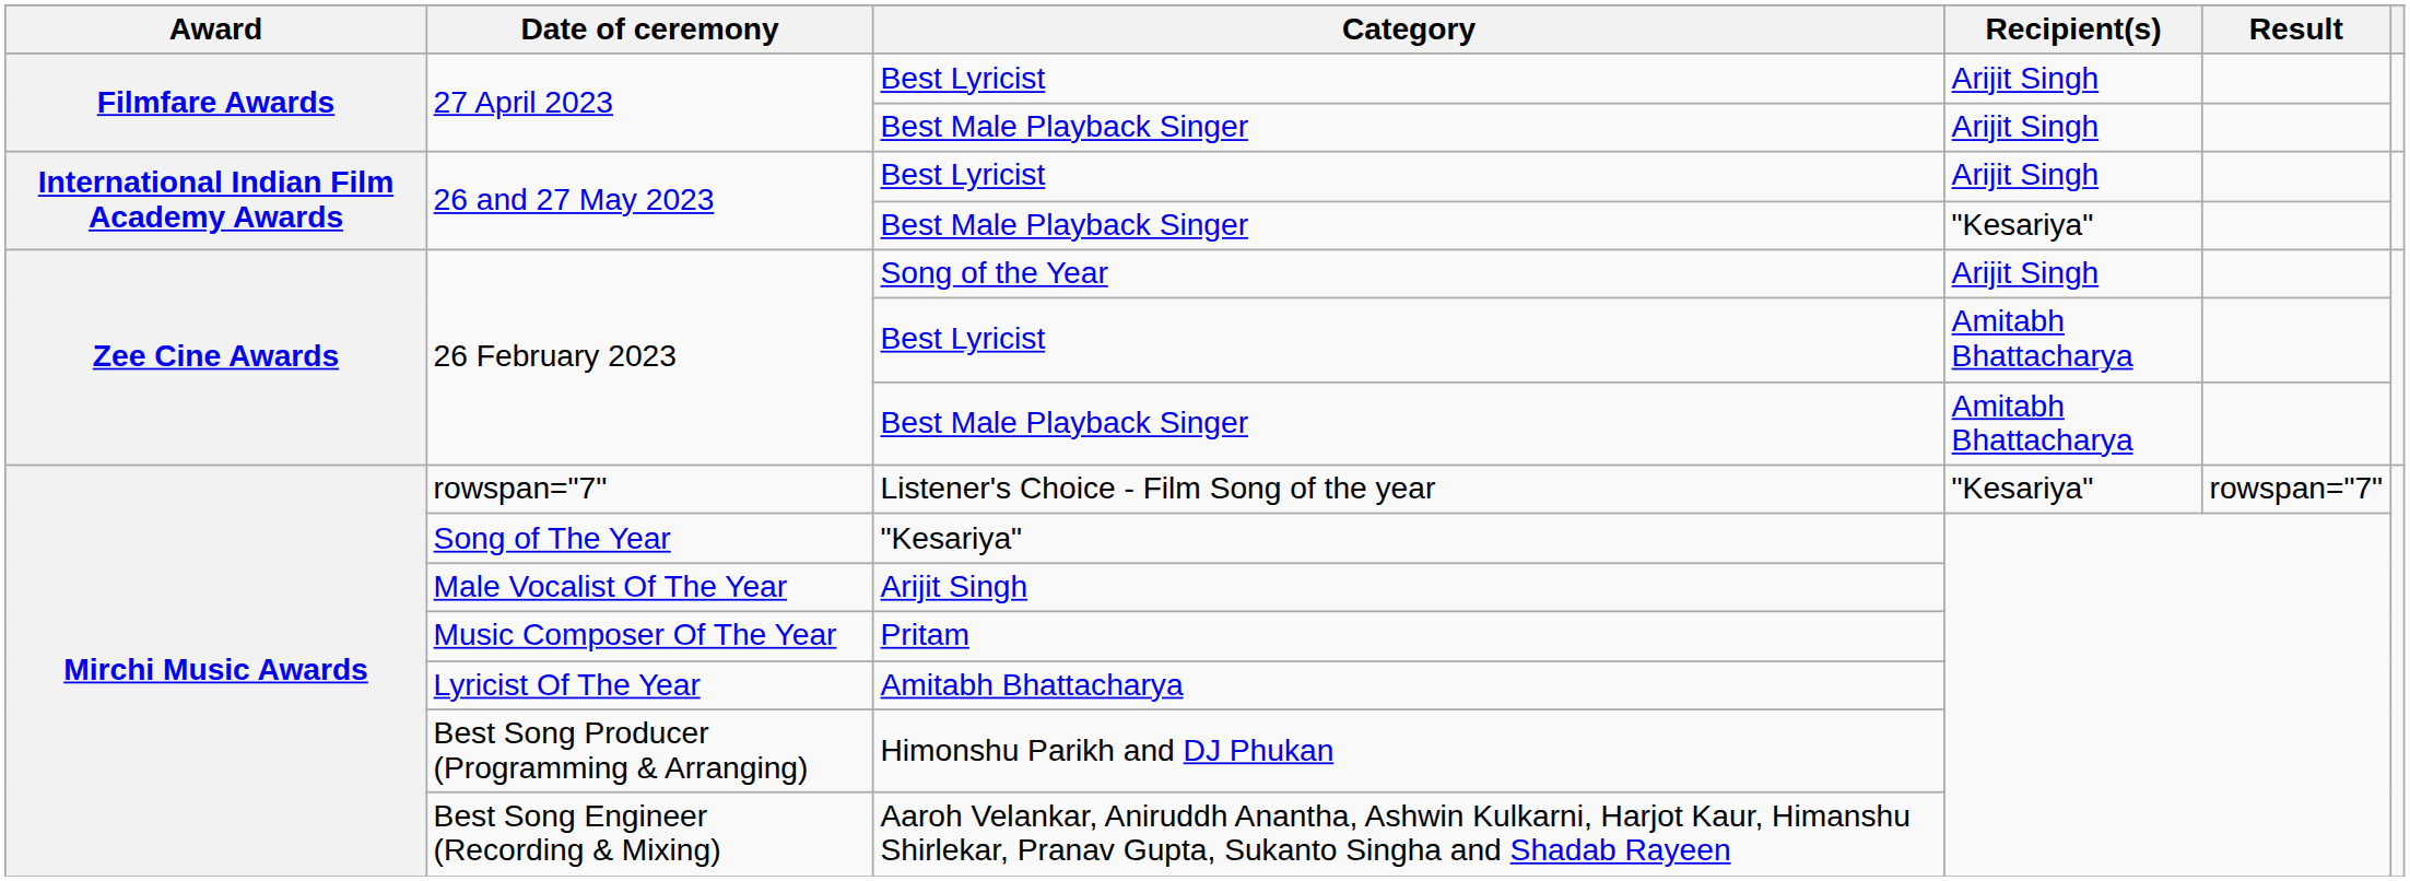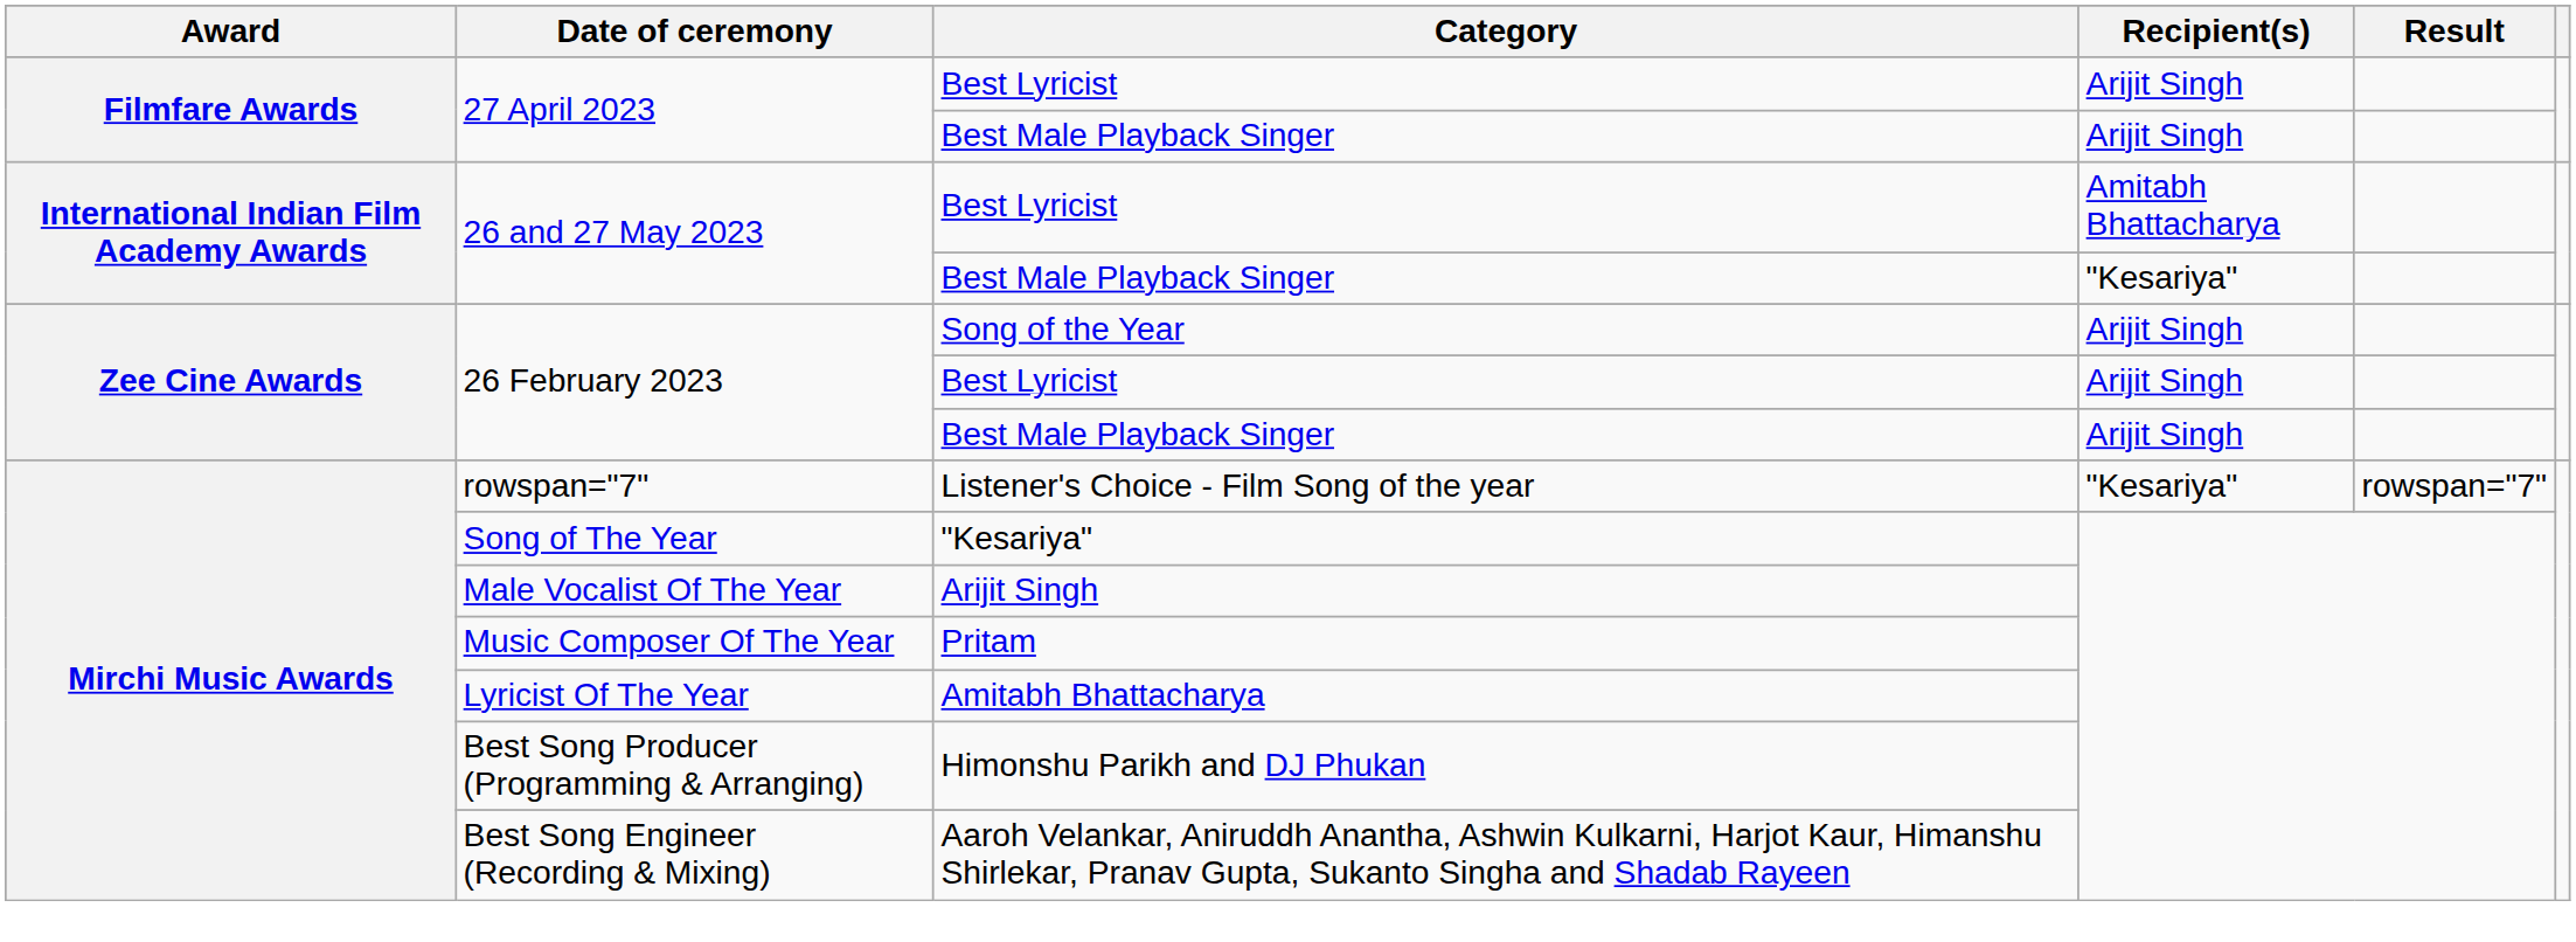26 and 27 May 2023 / Best Lyricist | Recipient(s): Arijit Singh -> Amitabh Bhattacharya
26 February 2023 / Best Lyricist | Recipient(s): Amitabh Bhattacharya -> Arijit Singh
26 February 2023 / Best Male Playback Singer | Recipient(s): Amitabh Bhattacharya -> Arijit Singh
